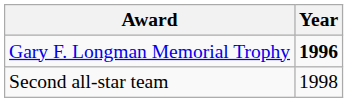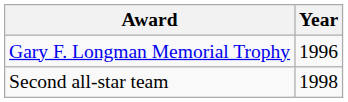Gary F. Longman Memorial Trophy | Year: bold -> normal
